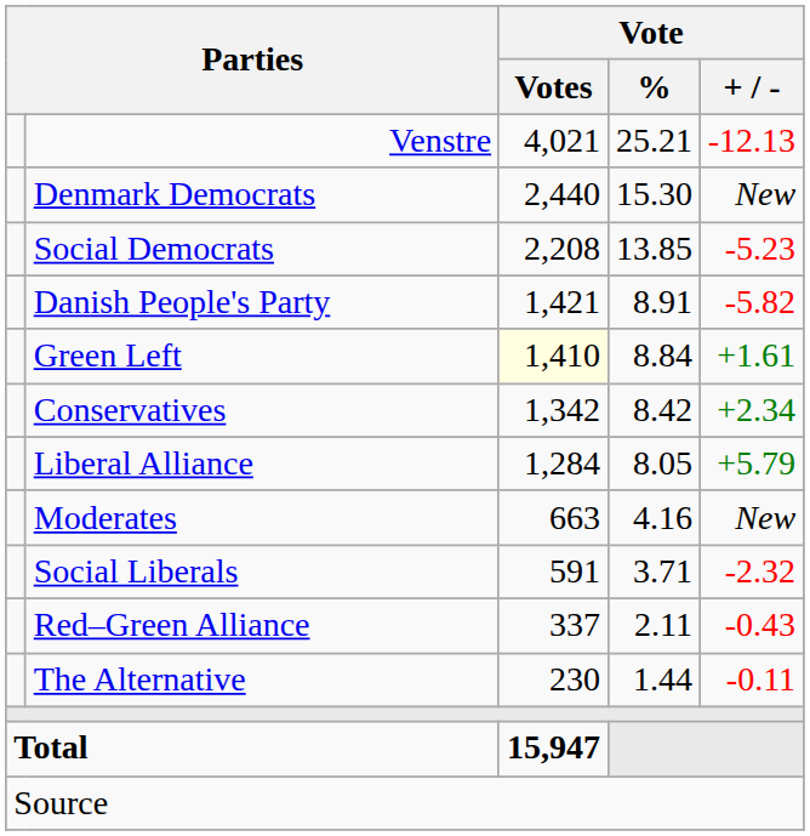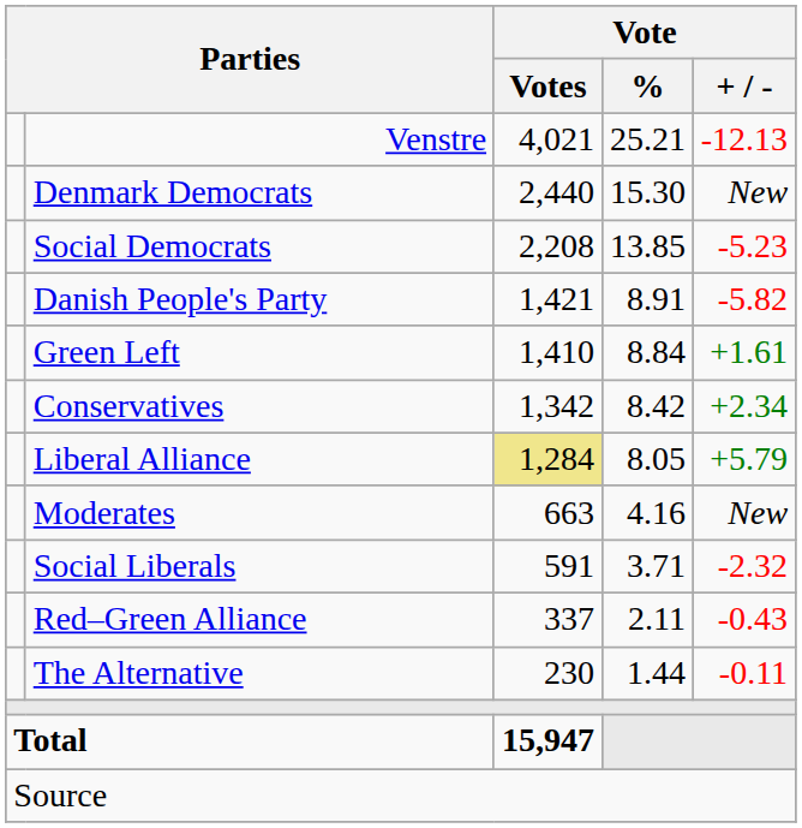Green Left | Vote / Votes: lightyellow background -> no background
Liberal Alliance | Vote / Votes: no background -> khaki background
